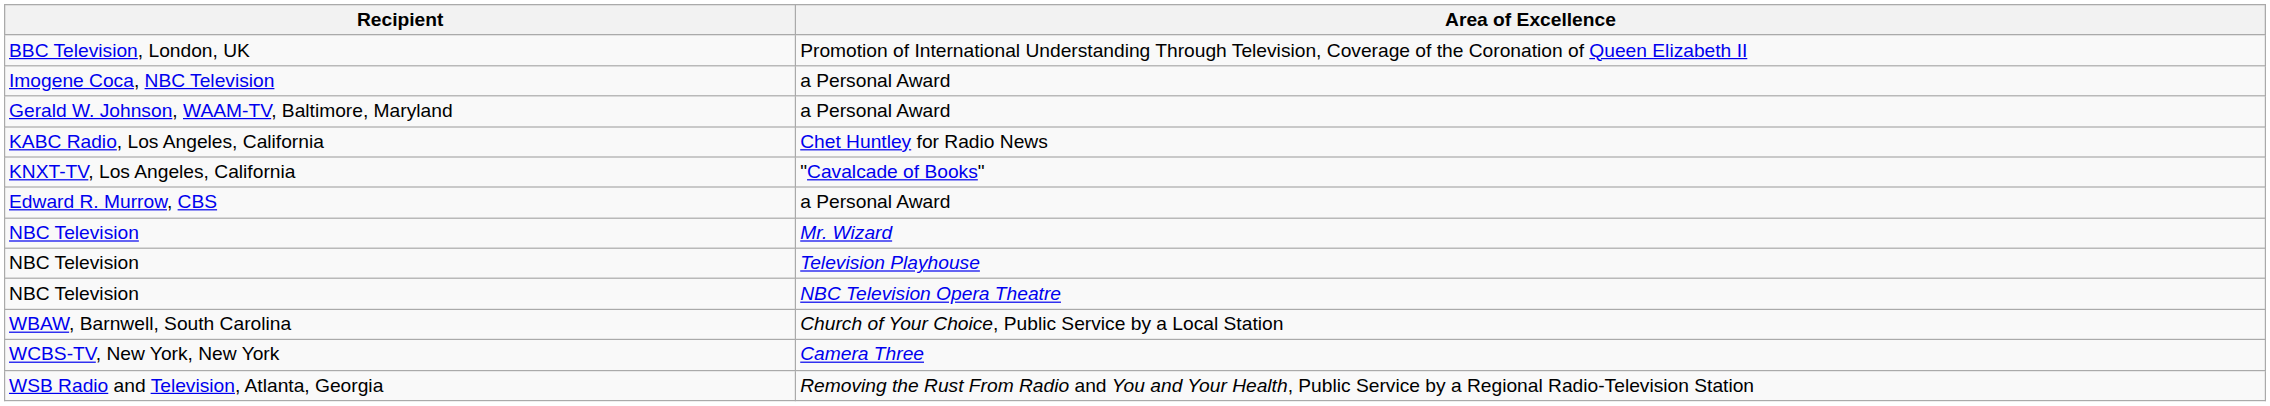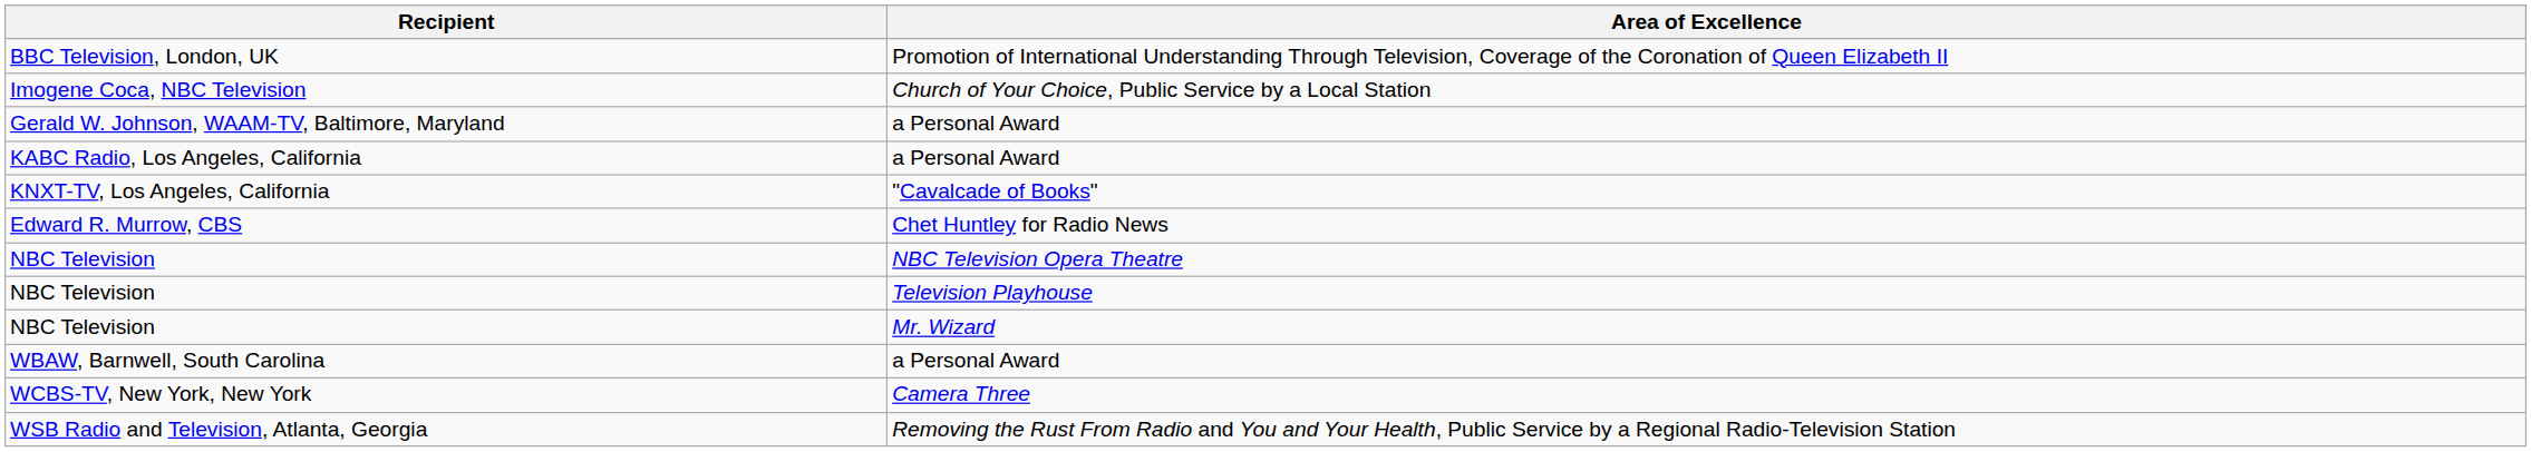row 3 | Area of Excellence: a Personal Award -> Church of Your Choice, Public Service by a Local Station
row 5 | Area of Excellence: Chet Huntley for Radio News -> a Personal Award
row 7 | Area of Excellence: a Personal Award -> Chet Huntley for Radio News
row 8 | Area of Excellence: Mr. Wizard -> NBC Television Opera Theatre
row 10 | Area of Excellence: NBC Television Opera Theatre -> Mr. Wizard
row 11 | Area of Excellence: Church of Your Choice, Public Service by a Local Station -> a Personal Award
